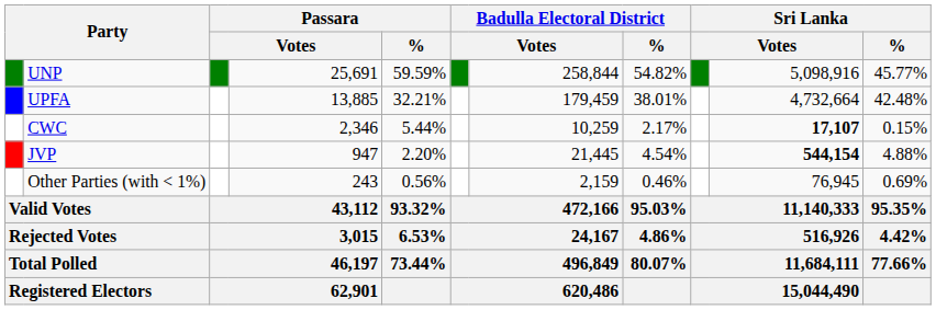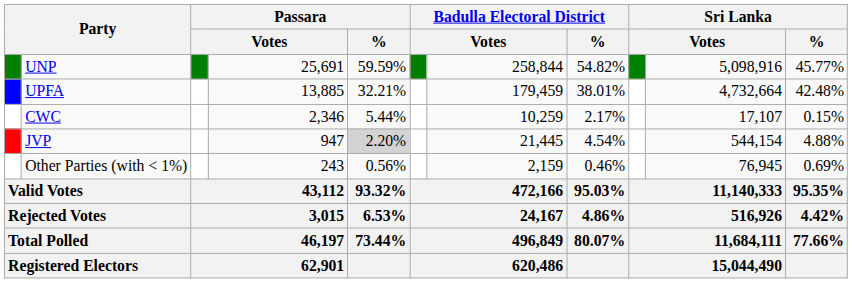CWC | column 10: bold -> normal
JVP | Passara / %: no background -> lightgrey background
JVP | column 10: bold -> normal
